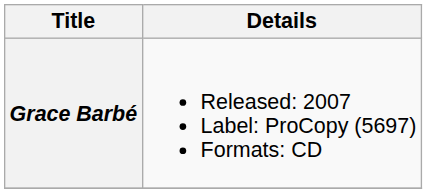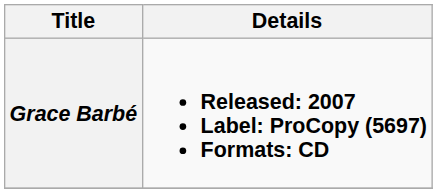Grace Barbé | Details: normal -> bold
